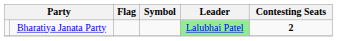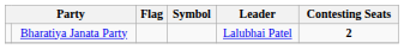Bharatiya Janata Party | Leader: lightgreen background -> no background
